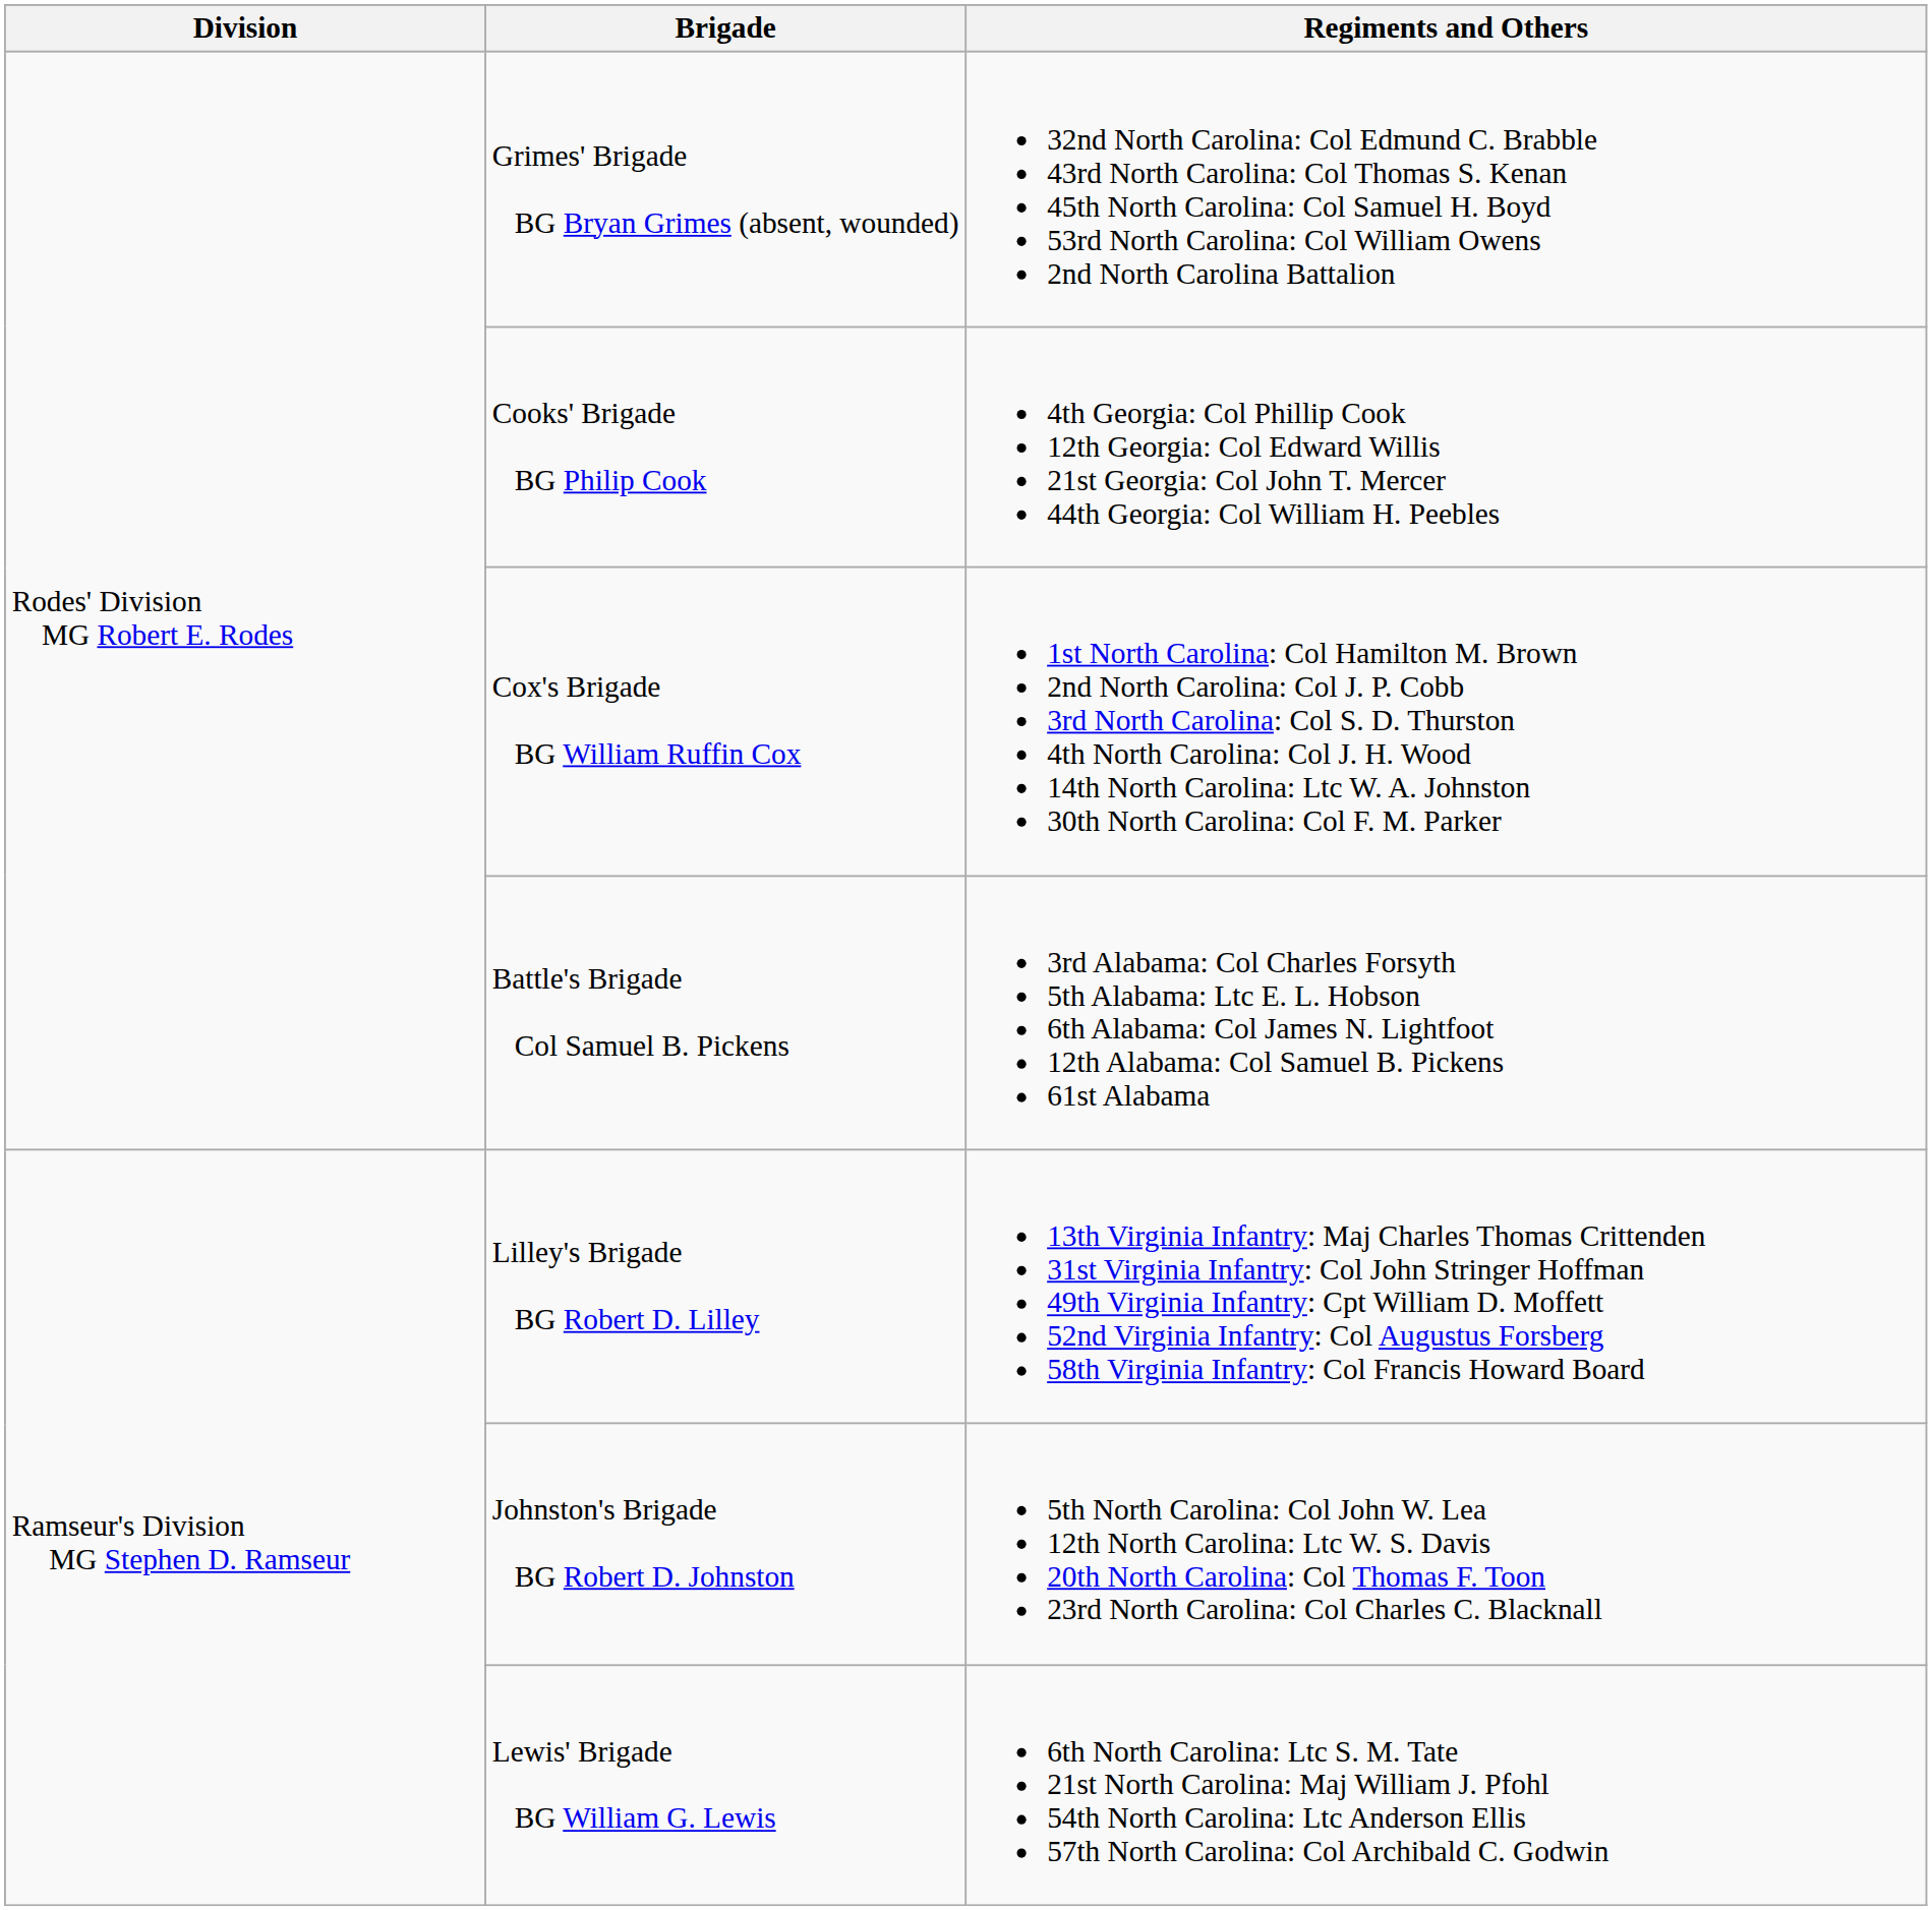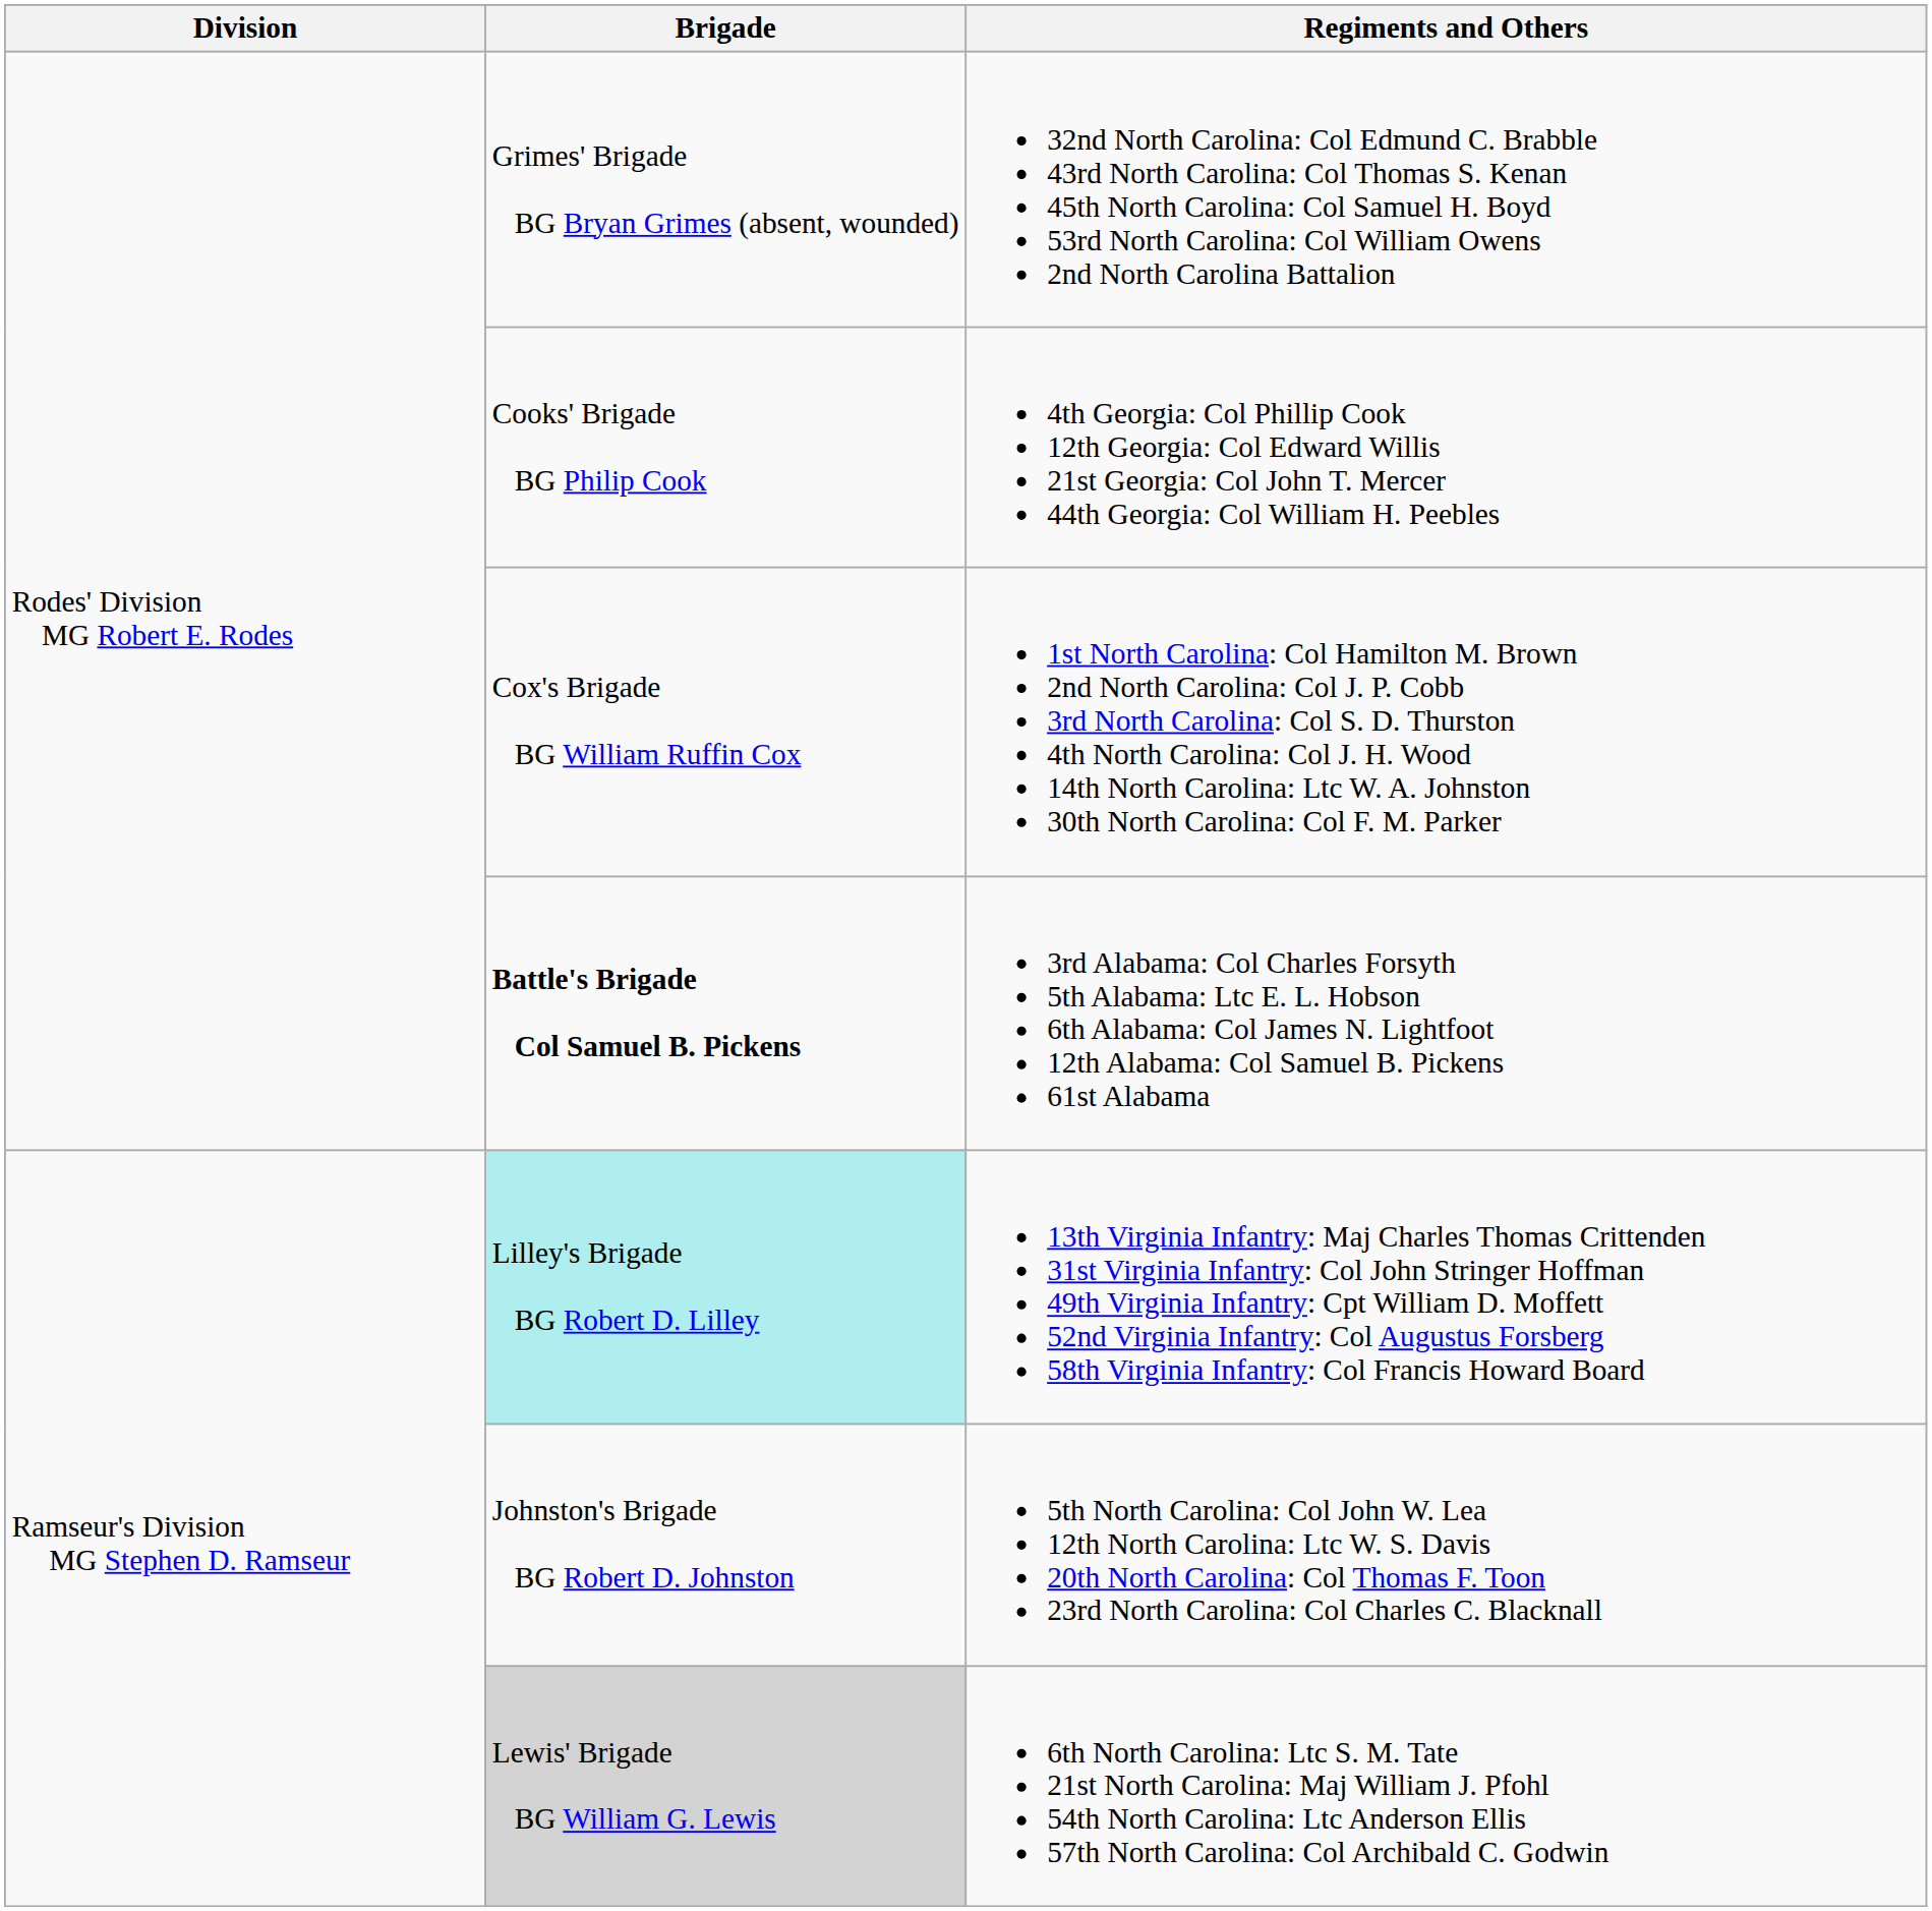Battle's Brigade Col Samuel B. Pickens | Brigade: normal -> bold
Lilley's Brigade BG Robert D. Lilley | Brigade: no background -> paleturquoise background
Lewis' Brigade BG William G. Lewis | Brigade: no background -> lightgrey background
